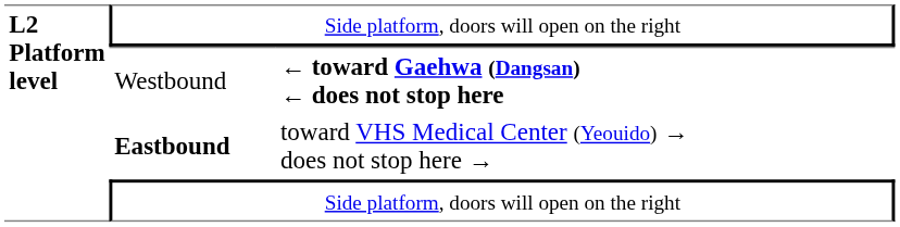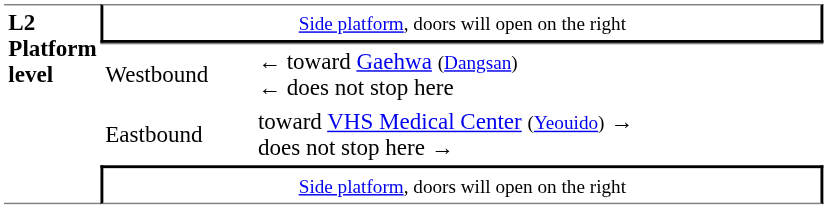Westbound | column 3: bold -> normal
Eastbound | column 2: bold -> normal
